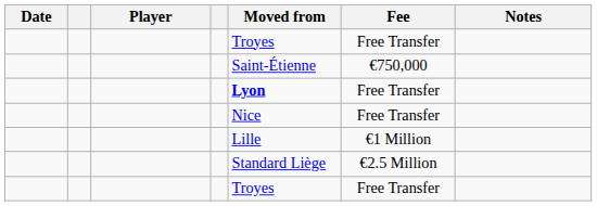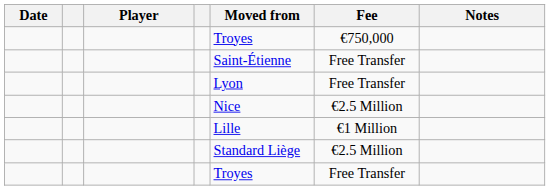row 2 | Fee: Free Transfer -> €750,000
row 3 | Fee: €750,000 -> Free Transfer
row 4 | Moved from: bold -> normal
row 5 | Fee: Free Transfer -> €2.5 Million
